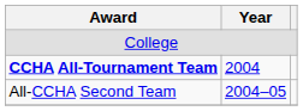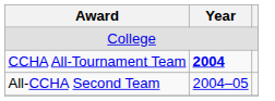CCHA All-Tournament Team | Award: bold -> normal
CCHA All-Tournament Team | Year: normal -> bold
